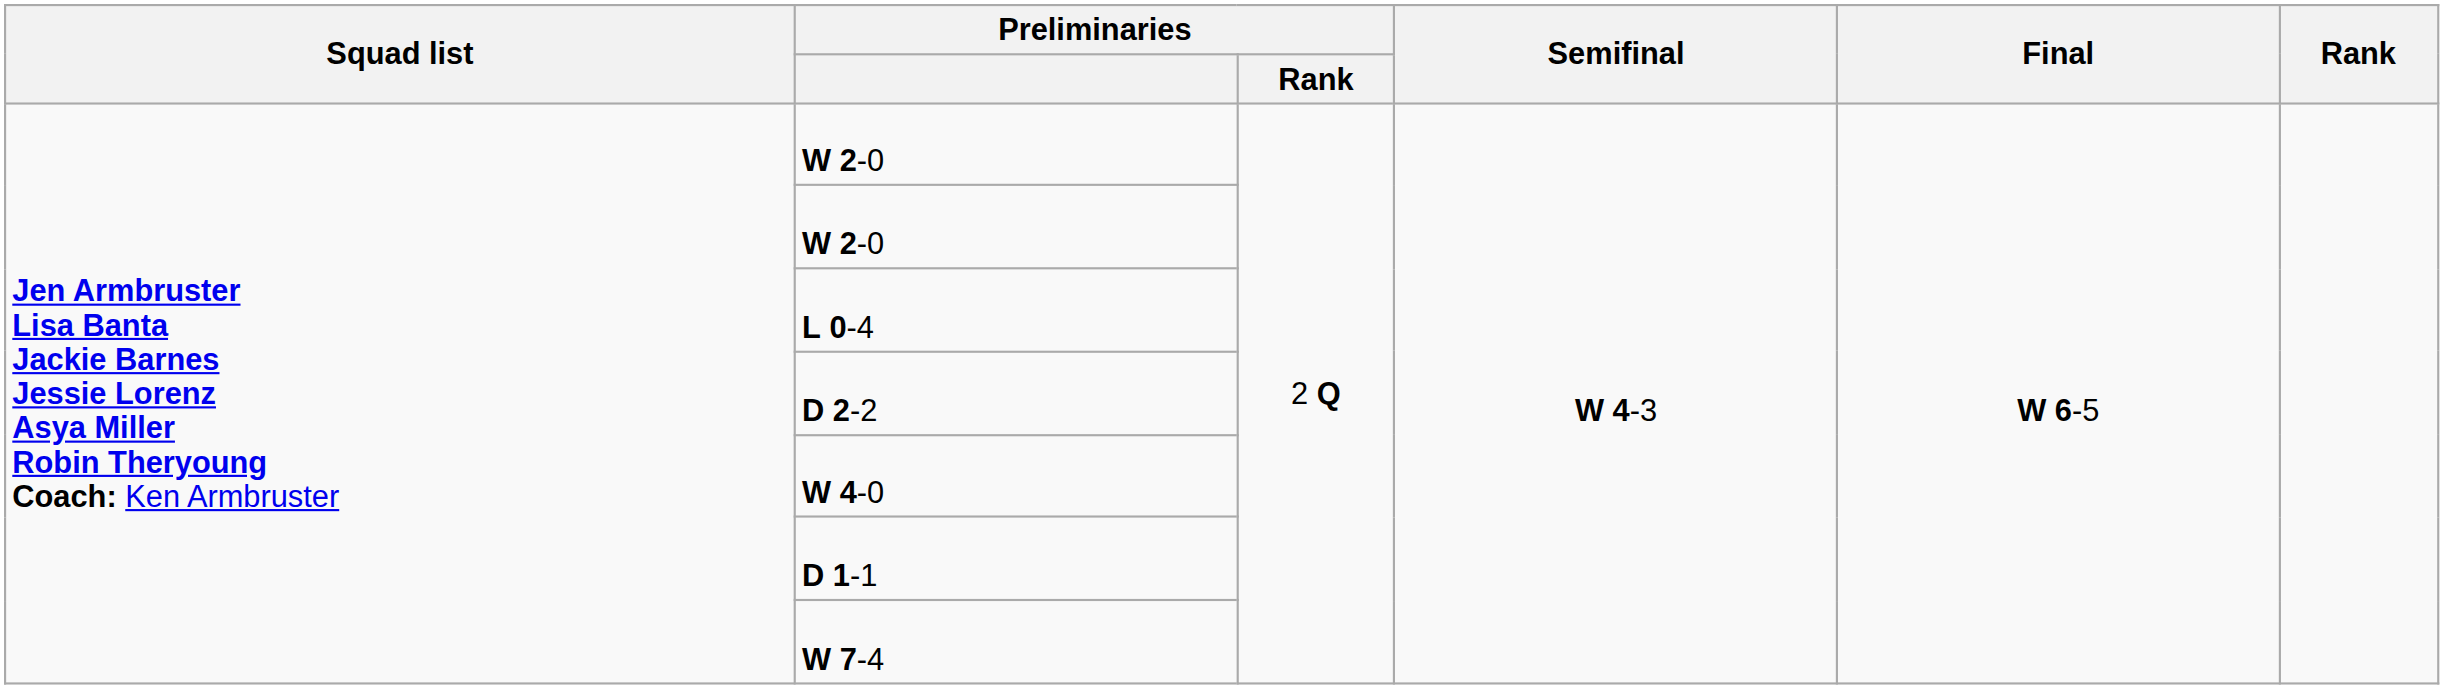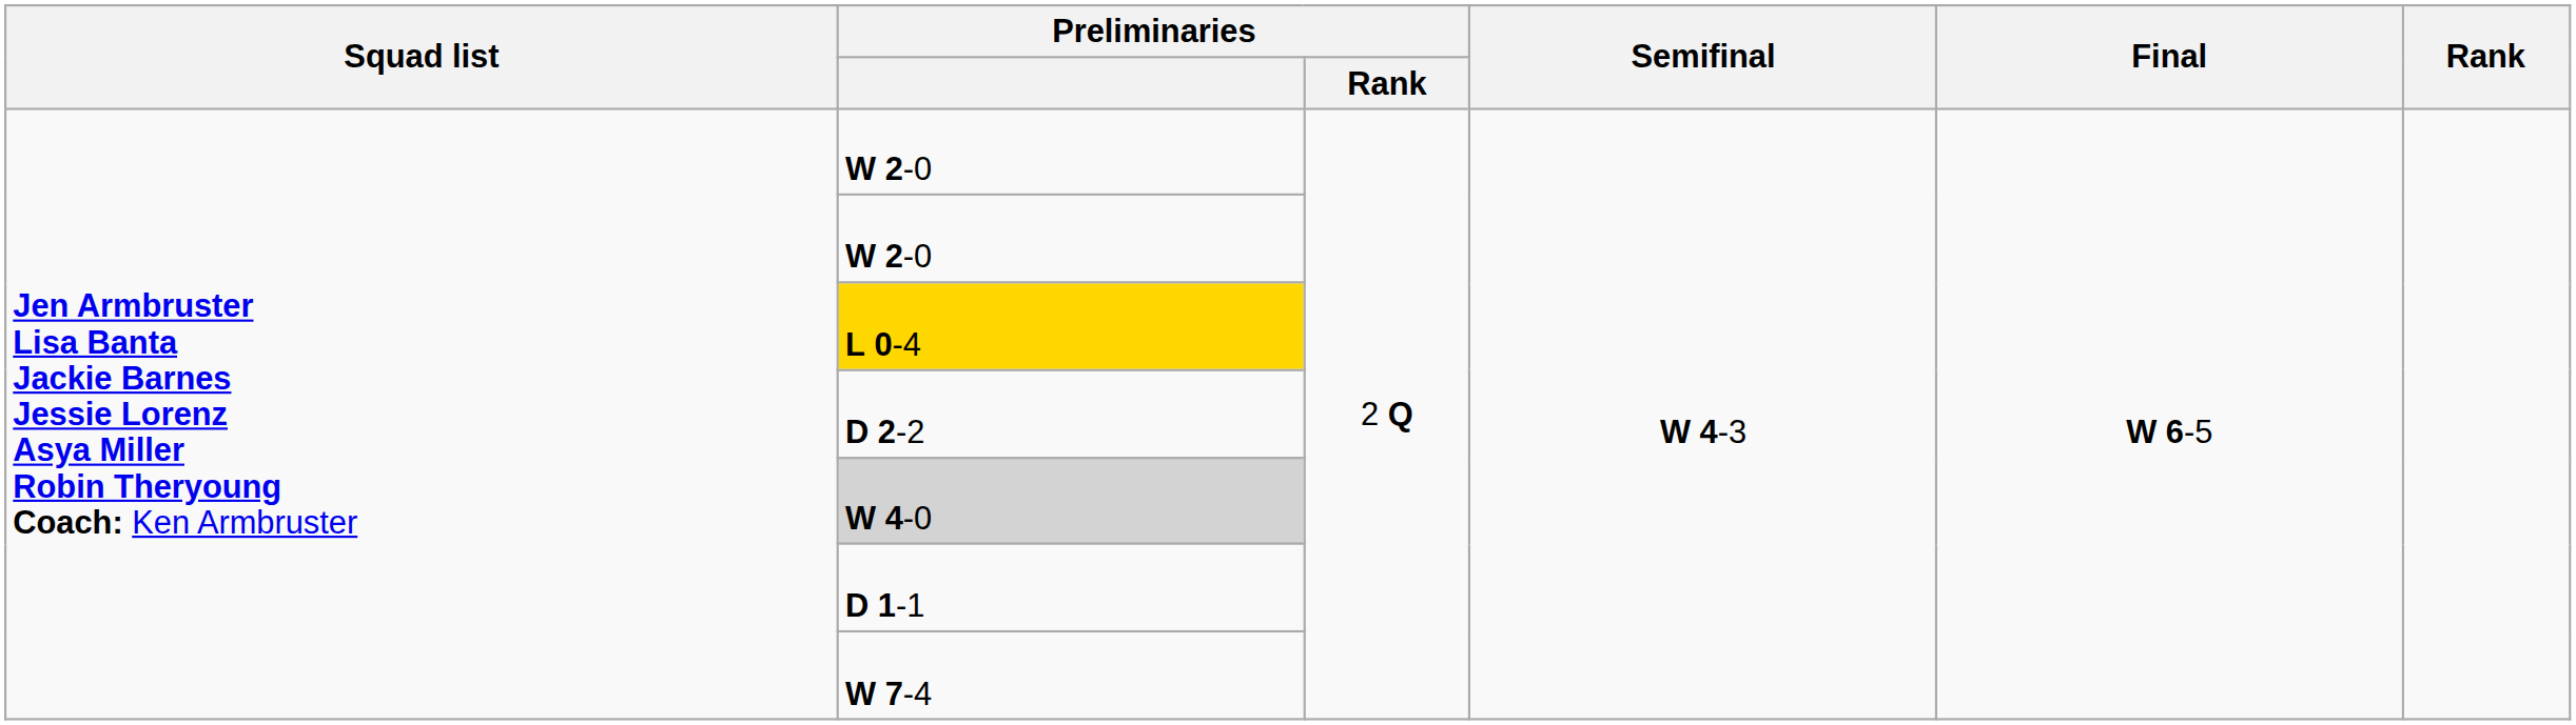L 0-4 | Preliminaries: no background -> gold background
W 4-0 | Preliminaries: no background -> lightgrey background
